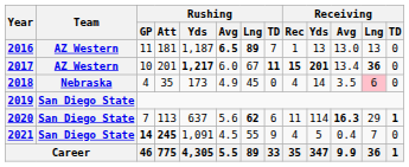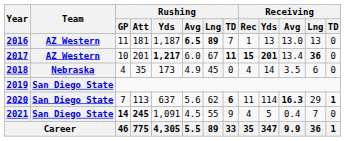2018 | Receiving / Lng: pink background -> no background
2020 | Rushing / Lng: bold -> normal
2020 | Rushing / TD: normal -> bold
